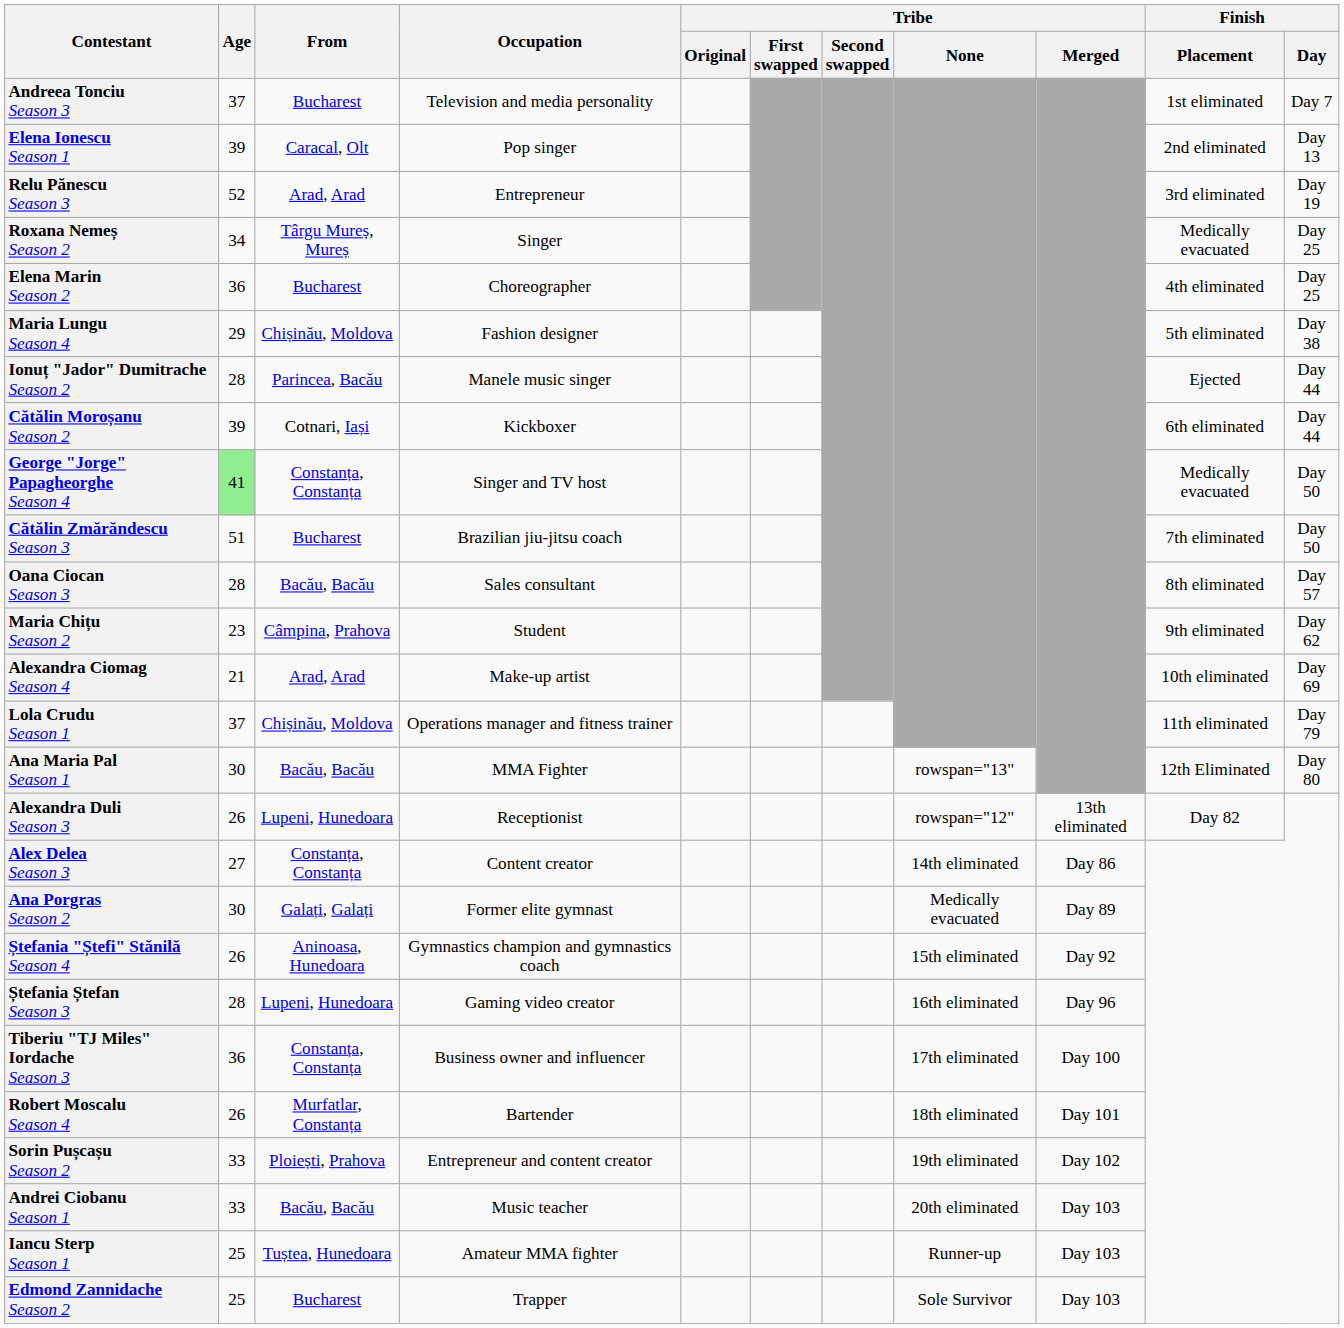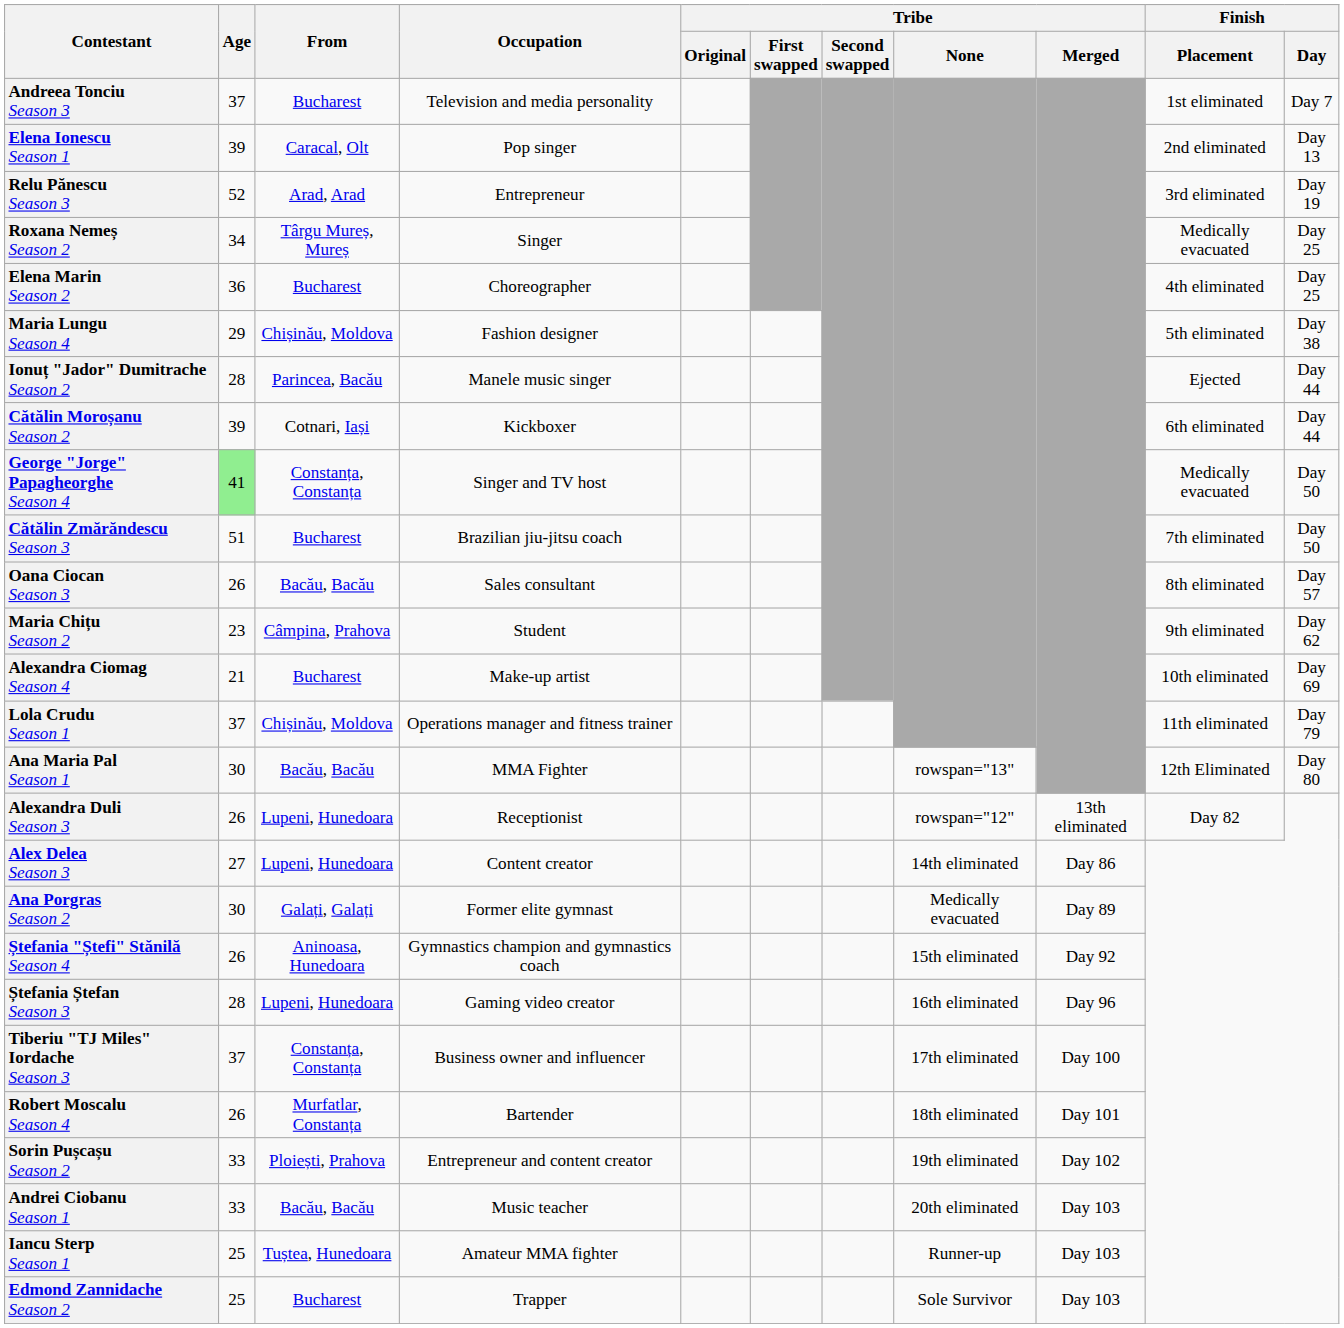Oana Ciocan Season 3 | Age: 28 -> 26
Alexandra Ciomag Season 4 | From: Arad, Arad -> Bucharest
Alex Delea Season 3 | From: Constanța, Constanța -> Lupeni, Hunedoara
Tiberiu "TJ Miles" Iordache Season 3 | Age: 36 -> 37
